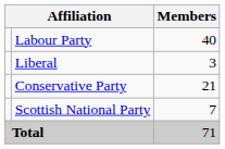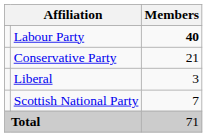Labour Party | Members: normal -> bold
rows swapped: Conservative Party <-> Liberal
